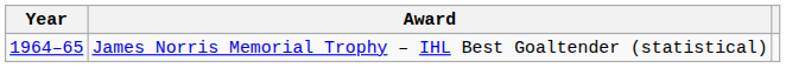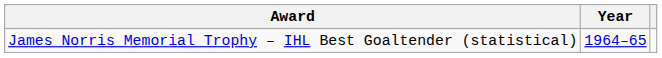columns swapped: Award <-> Year
